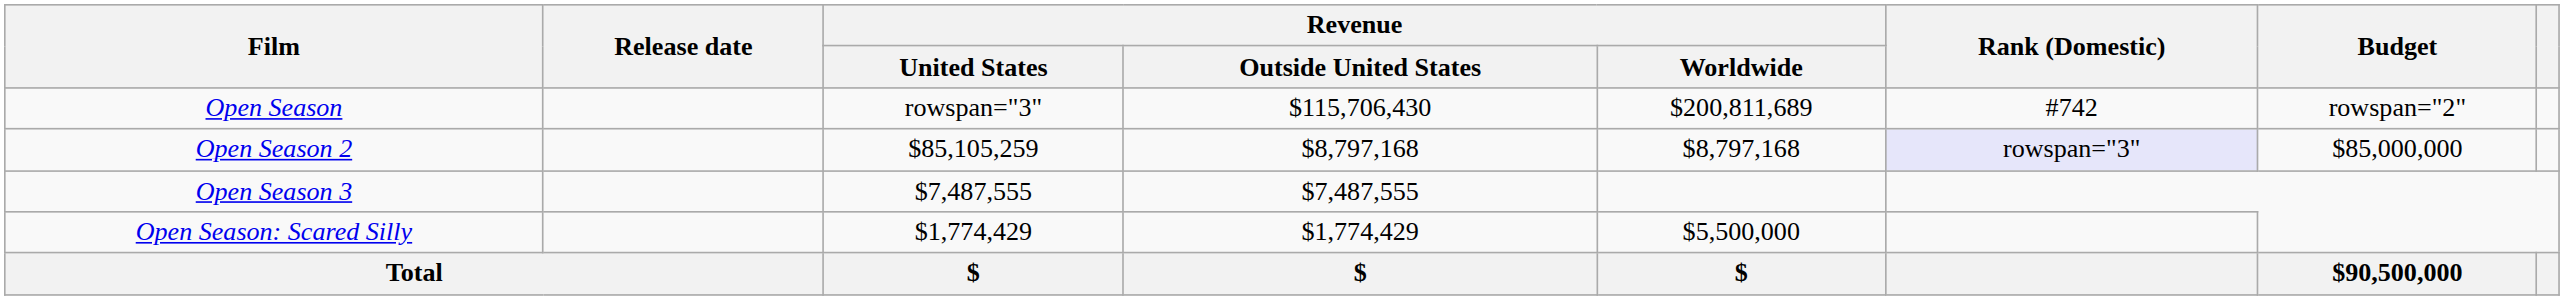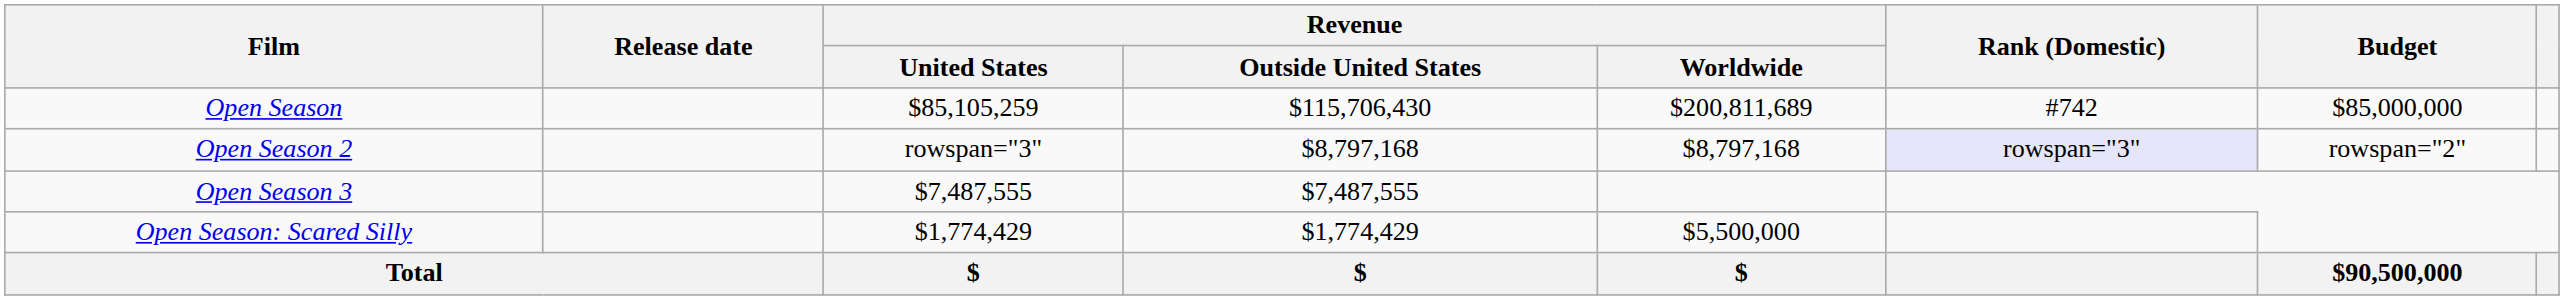Open Season | Revenue / United States: rowspan="3" -> $85,105,259
Open Season | Budget: rowspan="2" -> $85,000,000
Open Season 2 | Revenue / United States: $85,105,259 -> rowspan="3"
Open Season 2 | Budget: $85,000,000 -> rowspan="2"
